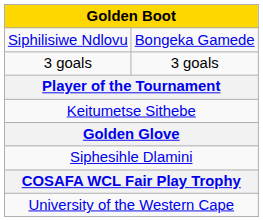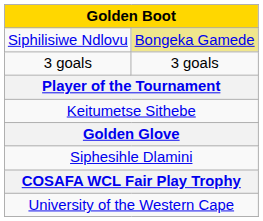Siphilisiwe Ndlovu | column 2: no background -> khaki background
